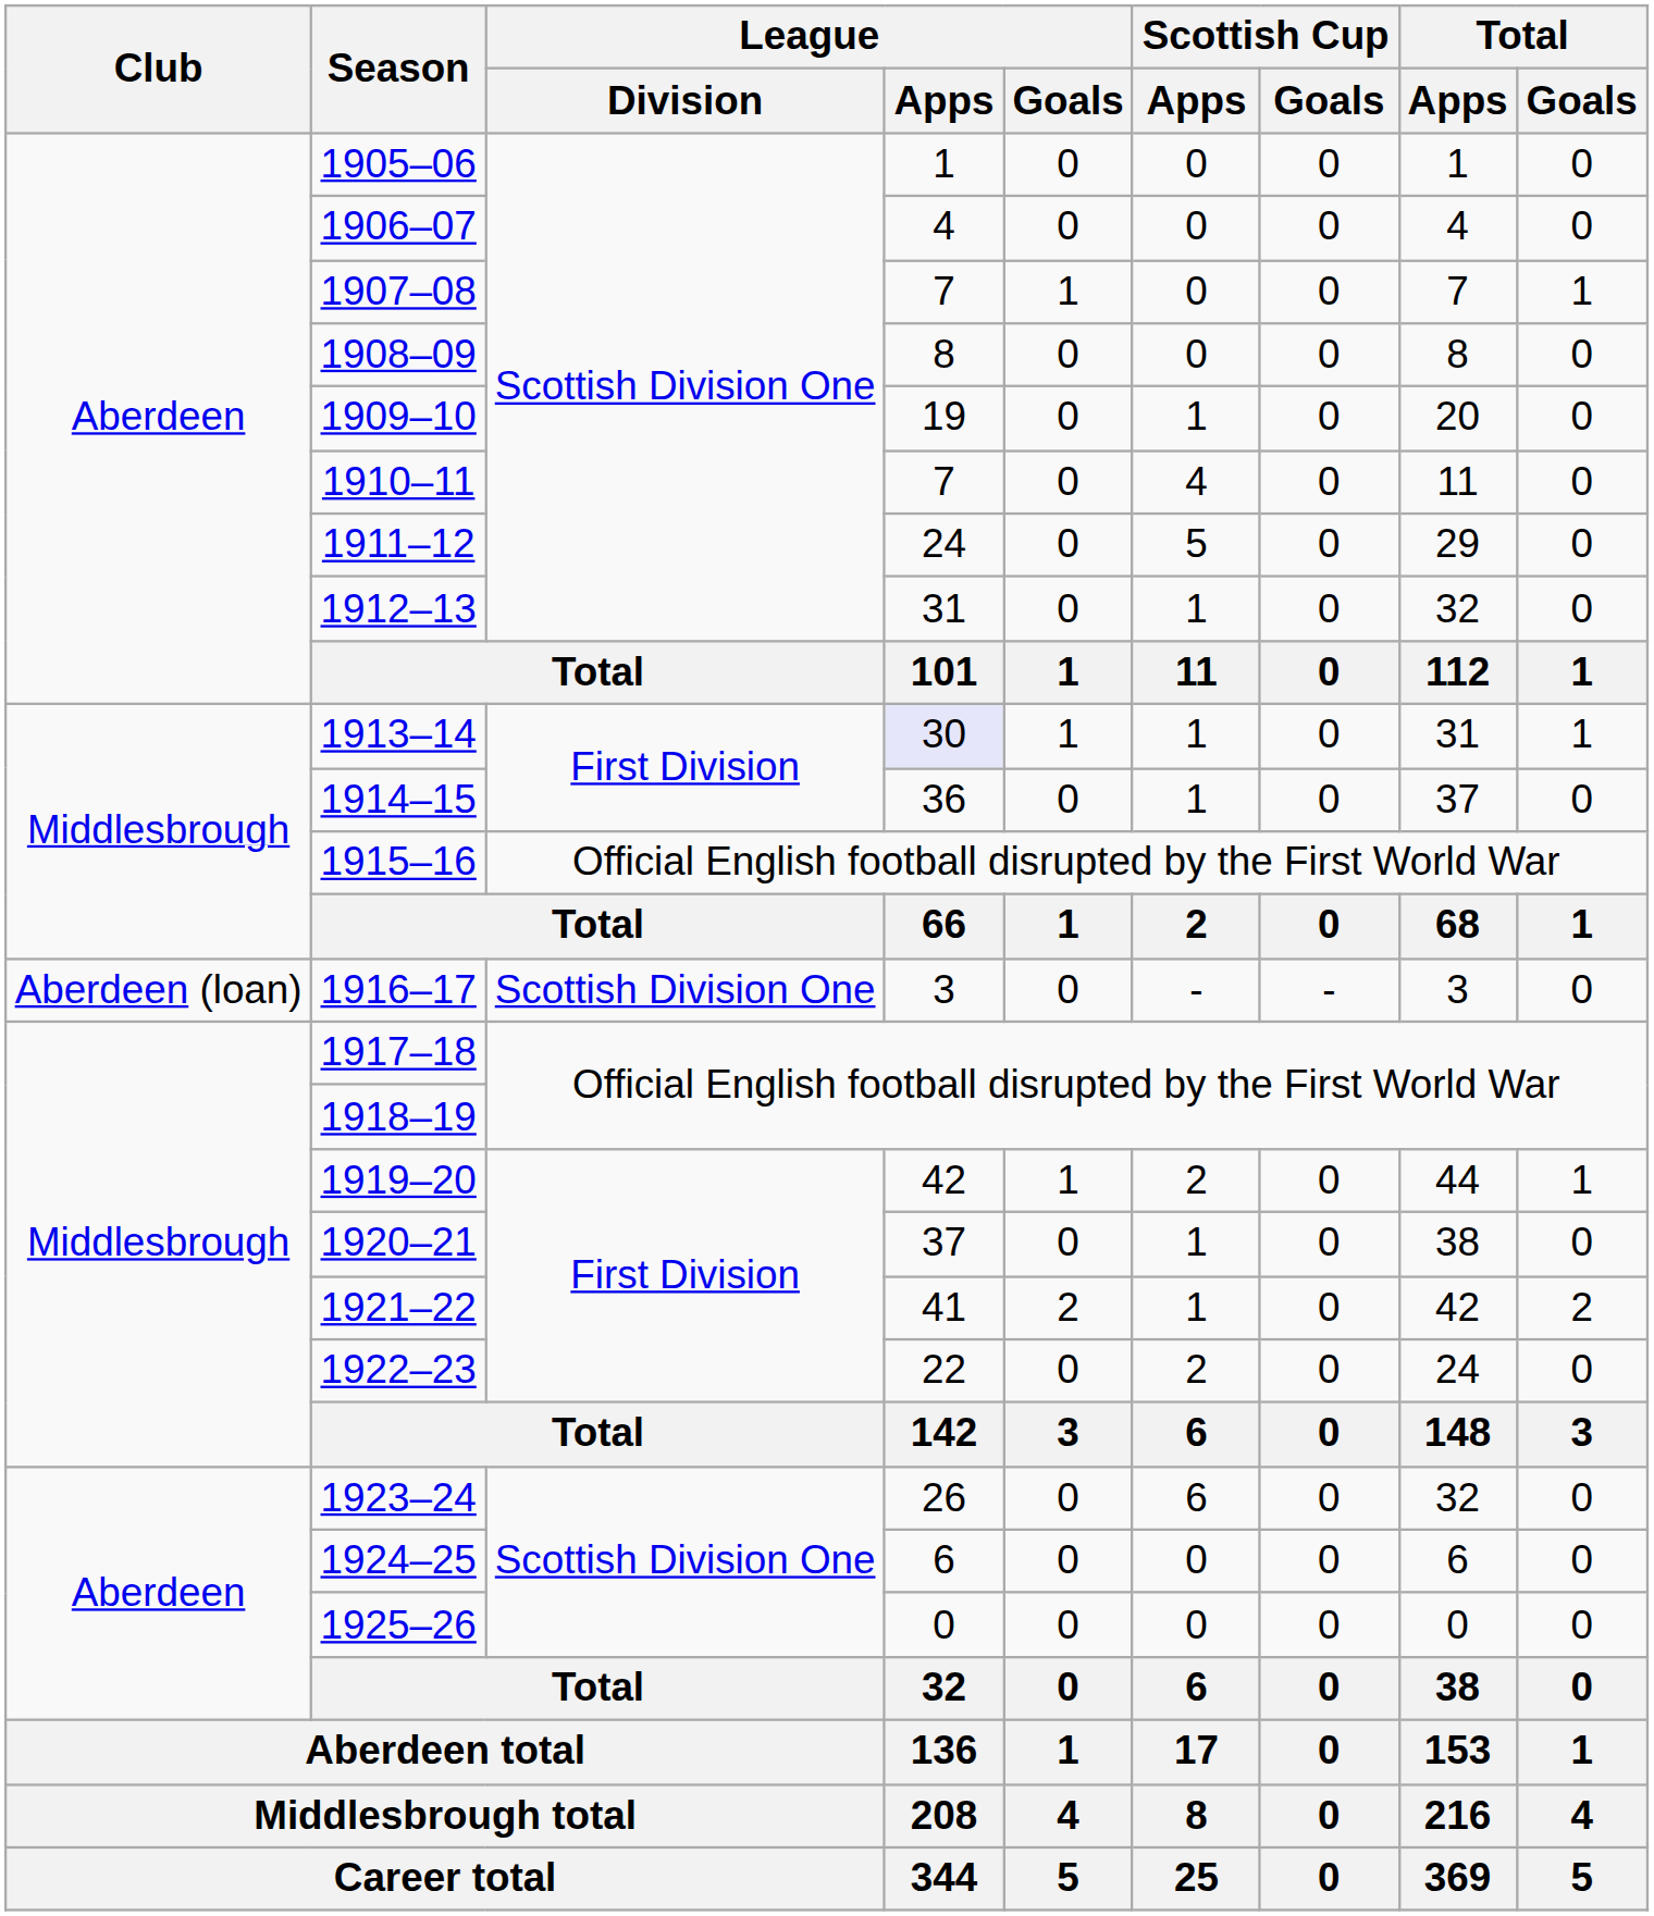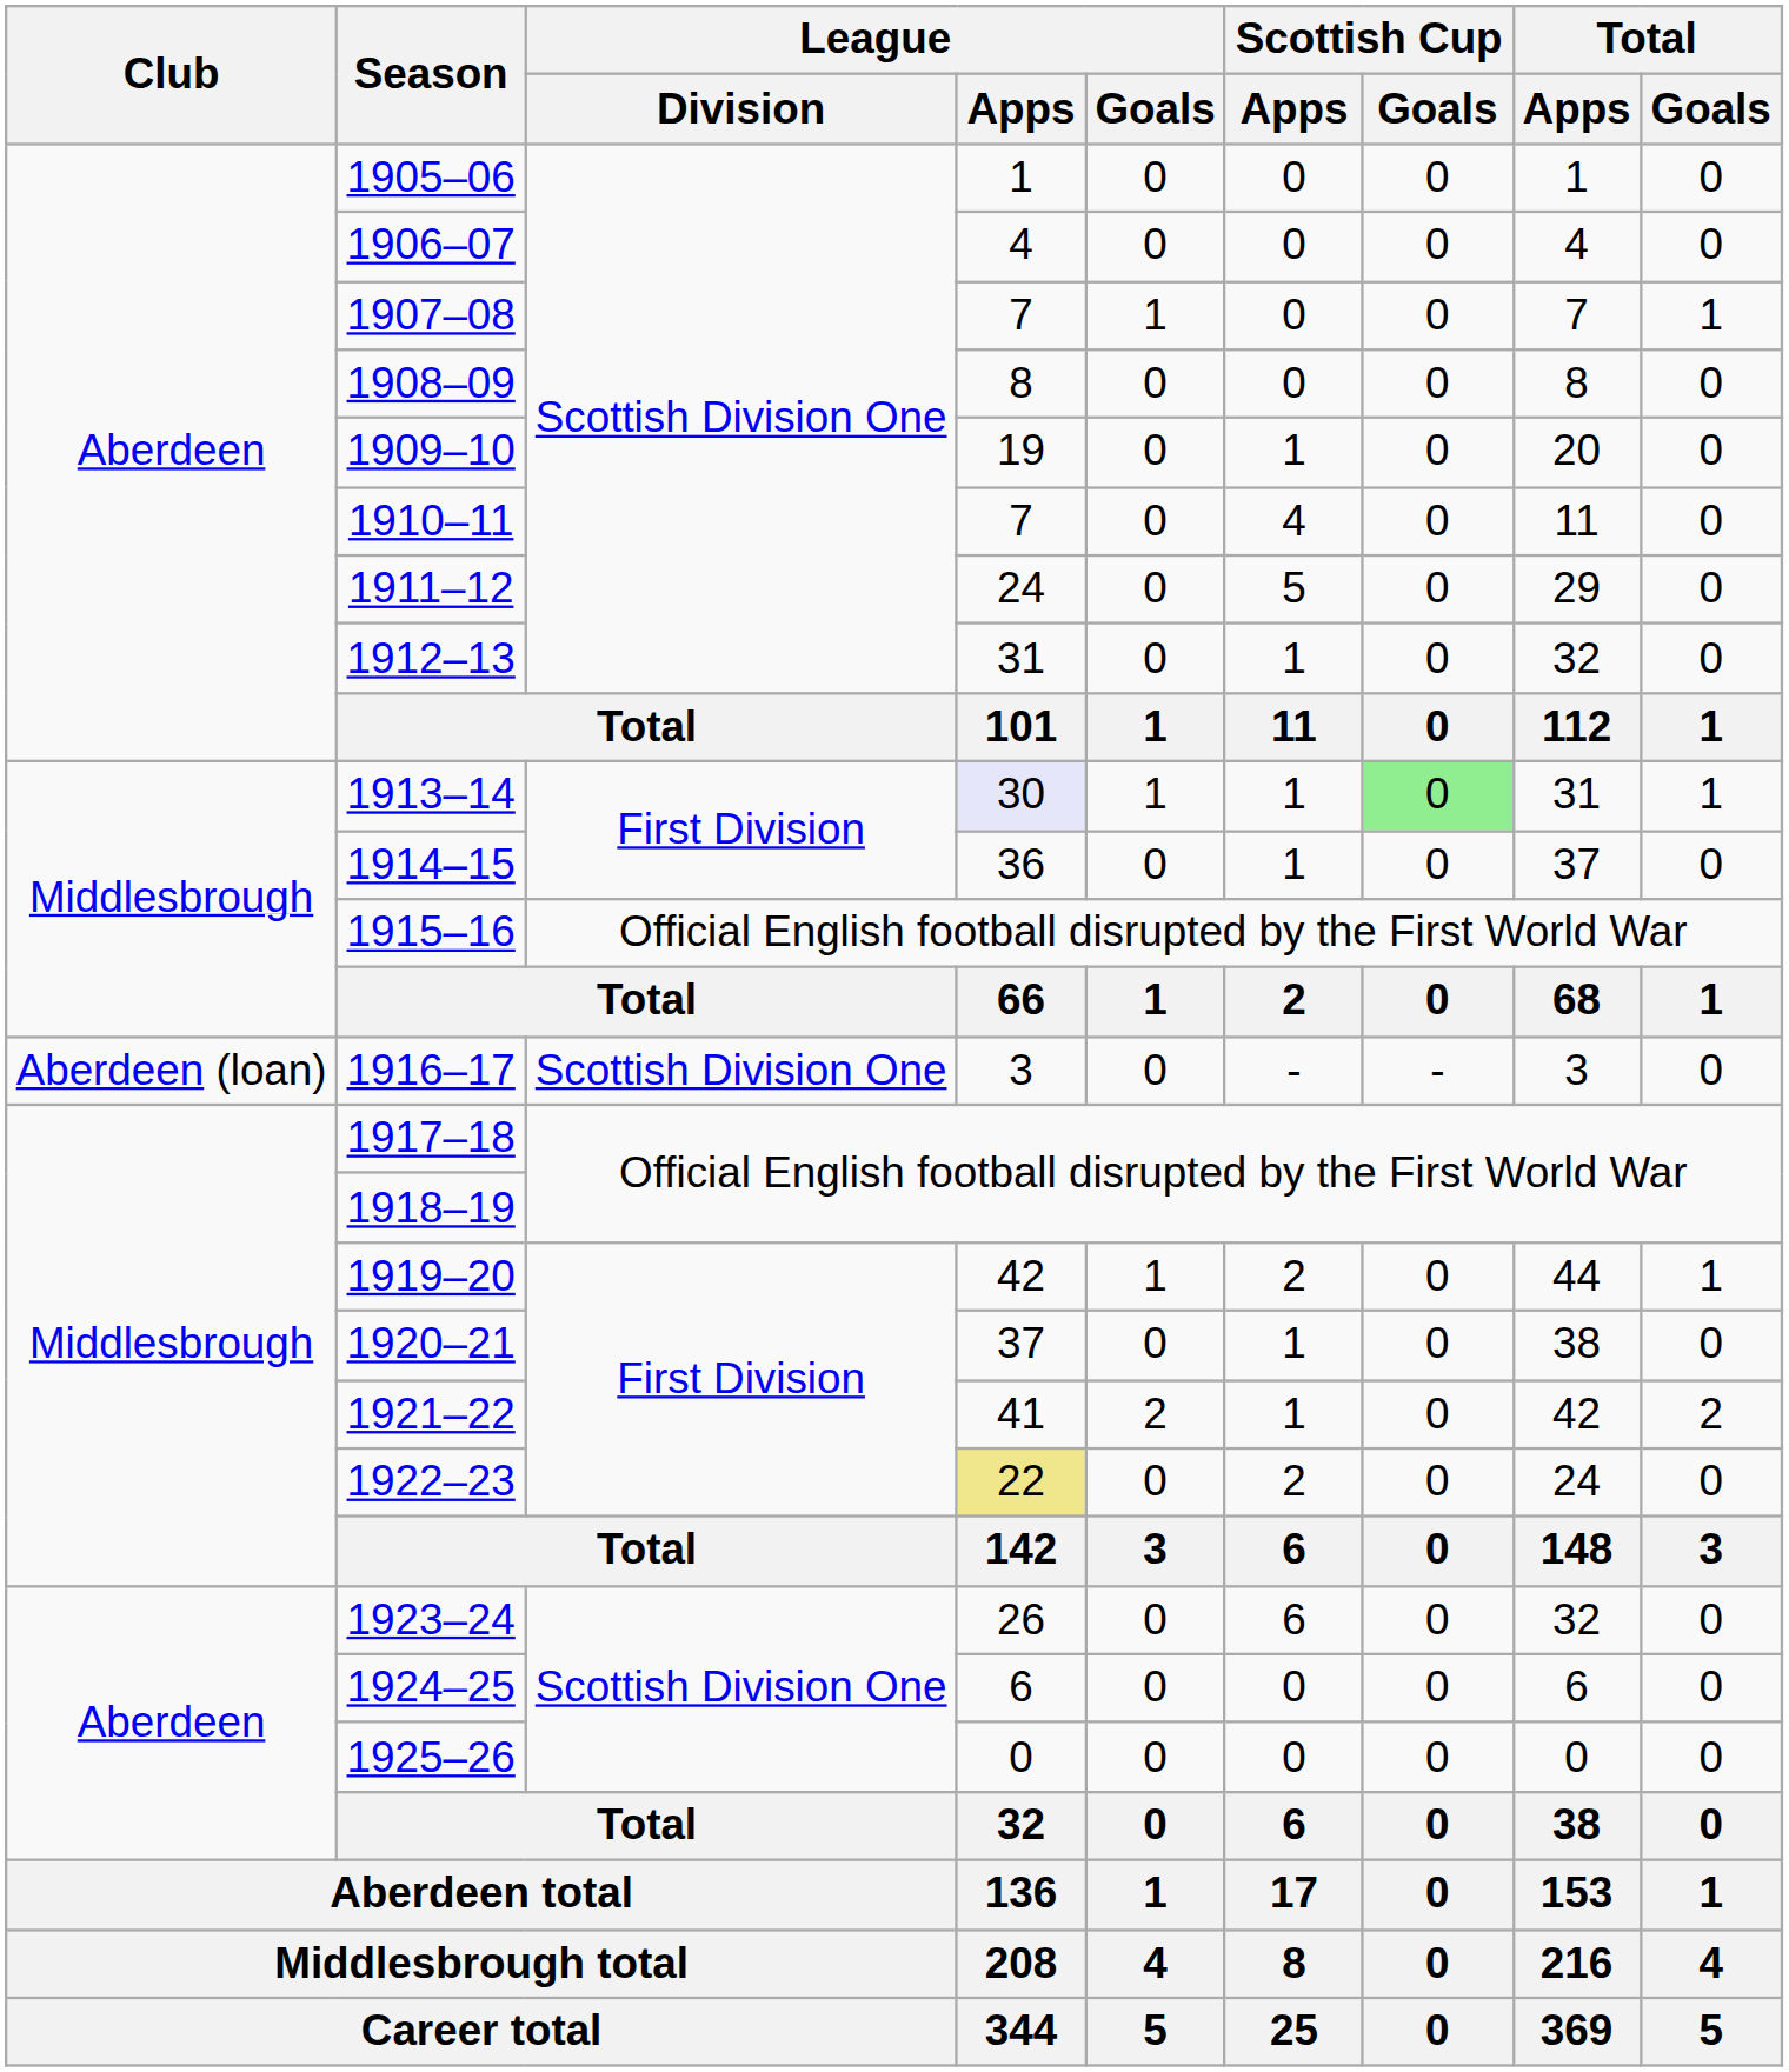1913–14 | Scottish Cup / Goals: no background -> lightgreen background
1922–23 | League / Apps: no background -> khaki background
